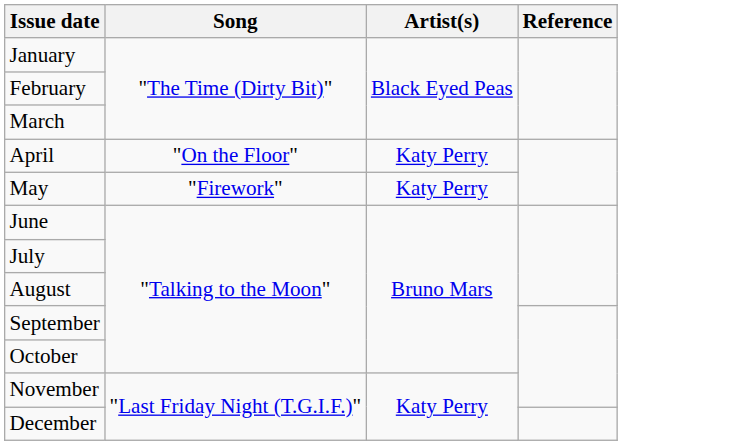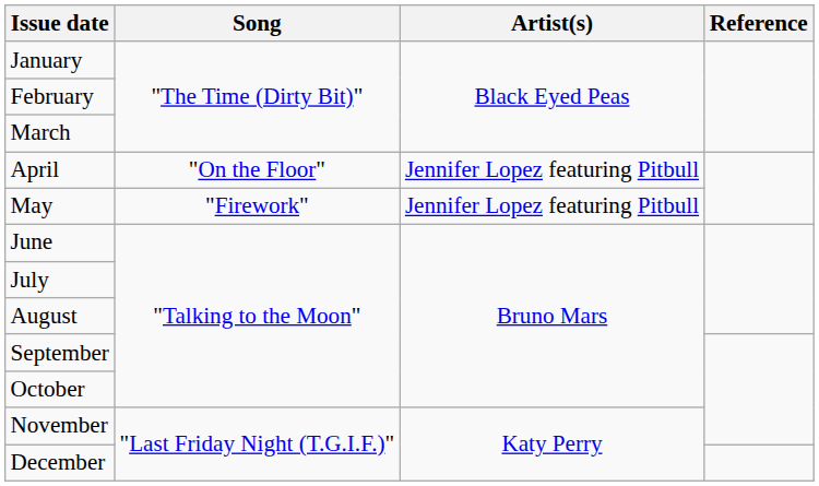April | Artist(s): Katy Perry -> Jennifer Lopez featuring Pitbull
May | Artist(s): Katy Perry -> Jennifer Lopez featuring Pitbull
